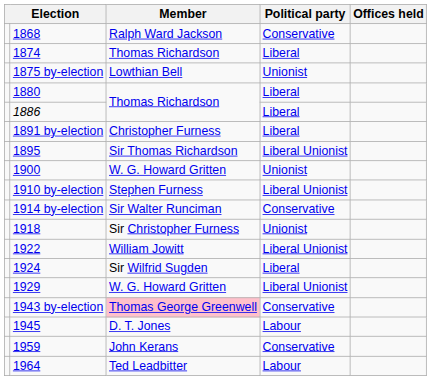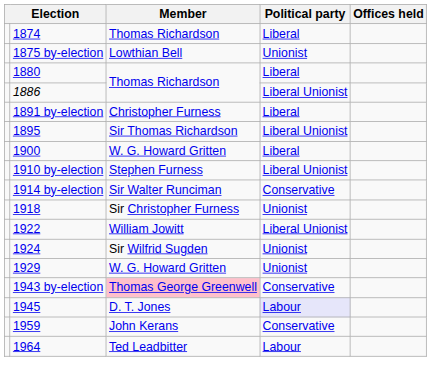- row: 1868 | Ralph Ward Jackson | Conservative
1886 | Political party: Liberal -> Liberal Unionist
1900 | Political party: Unionist -> Liberal
1924 | Political party: Liberal -> Unionist
1929 | Political party: Liberal Unionist -> Unionist
1945 | Political party: no background -> lavender background
